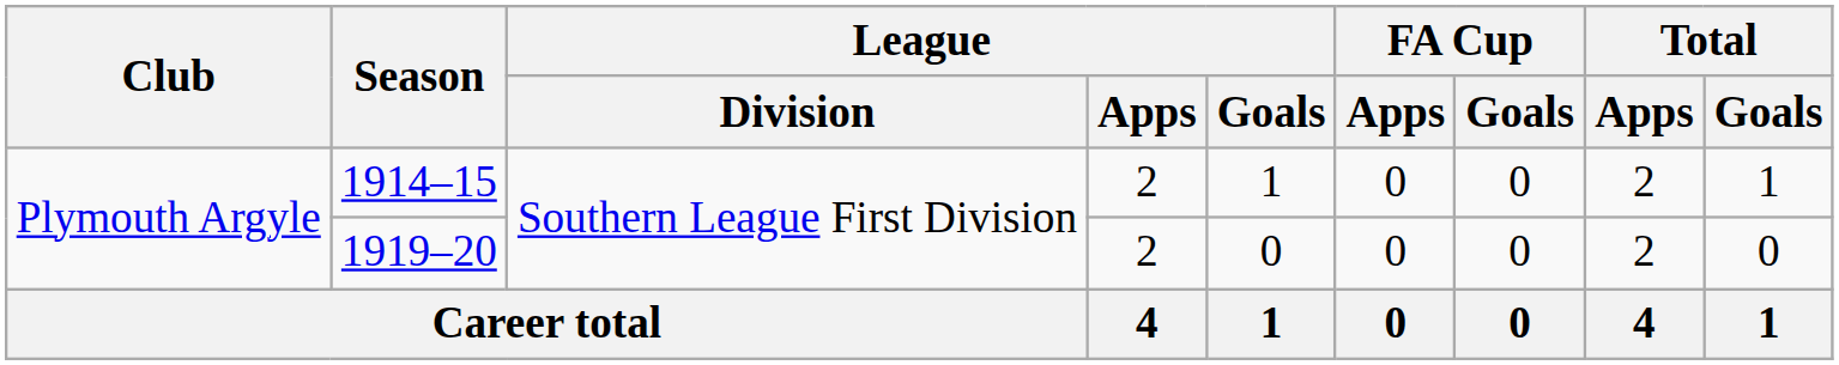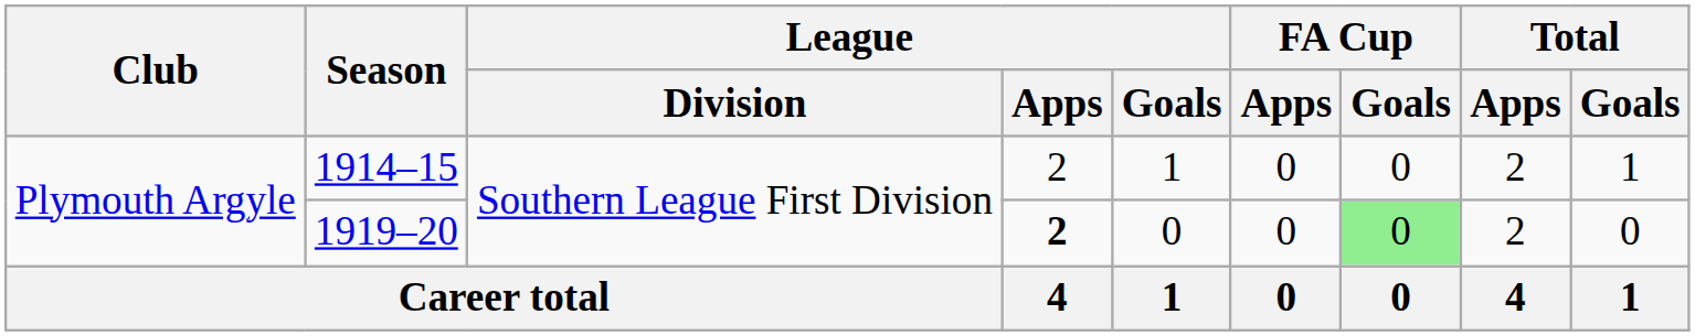1919–20 | League / Apps: normal -> bold
1919–20 | FA Cup / Goals: no background -> lightgreen background
